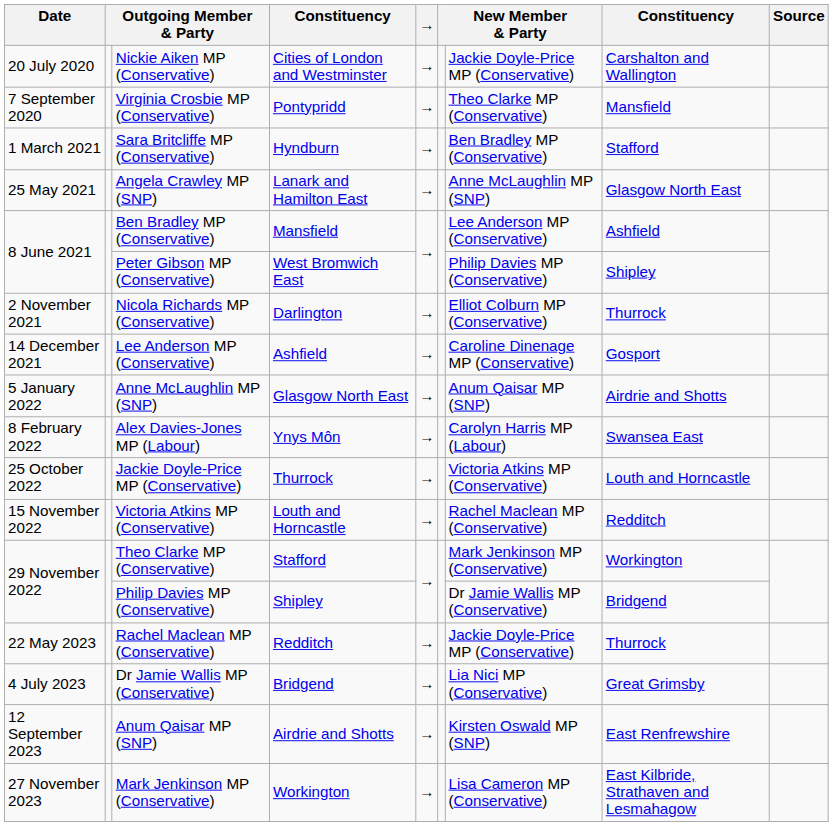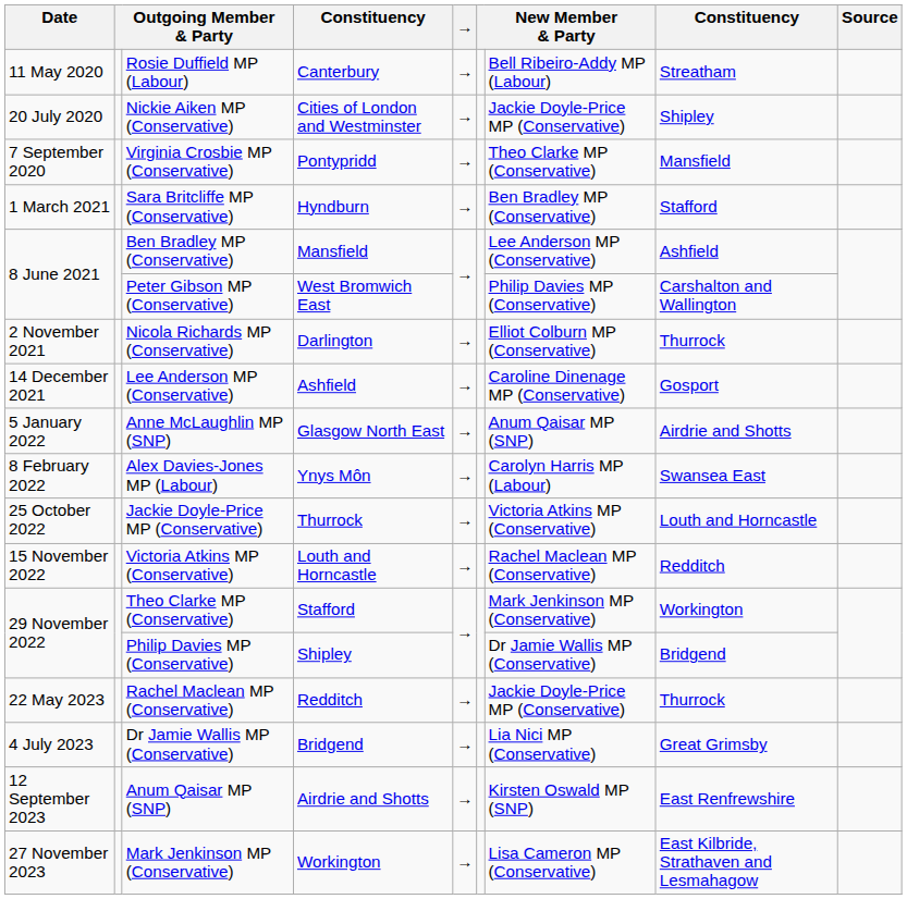+ row: 11 May 2020 | Rosie Duffield MP (Labour) | Canterbury | → | Bell Ribeiro-Addy MP (Labour) | Streatham
Nickie Aiken MP (Conservative) | column 8: Carshalton and Wallington -> Shipley
- row: 25 May 2021 | Angela Crawley MP (SNP) | Lanark and Hamilton East | → | Anne McLaughlin MP (SNP) | Glasgow North East
Peter Gibson MP (Conservative) | column 8: Shipley -> Carshalton and Wallington
